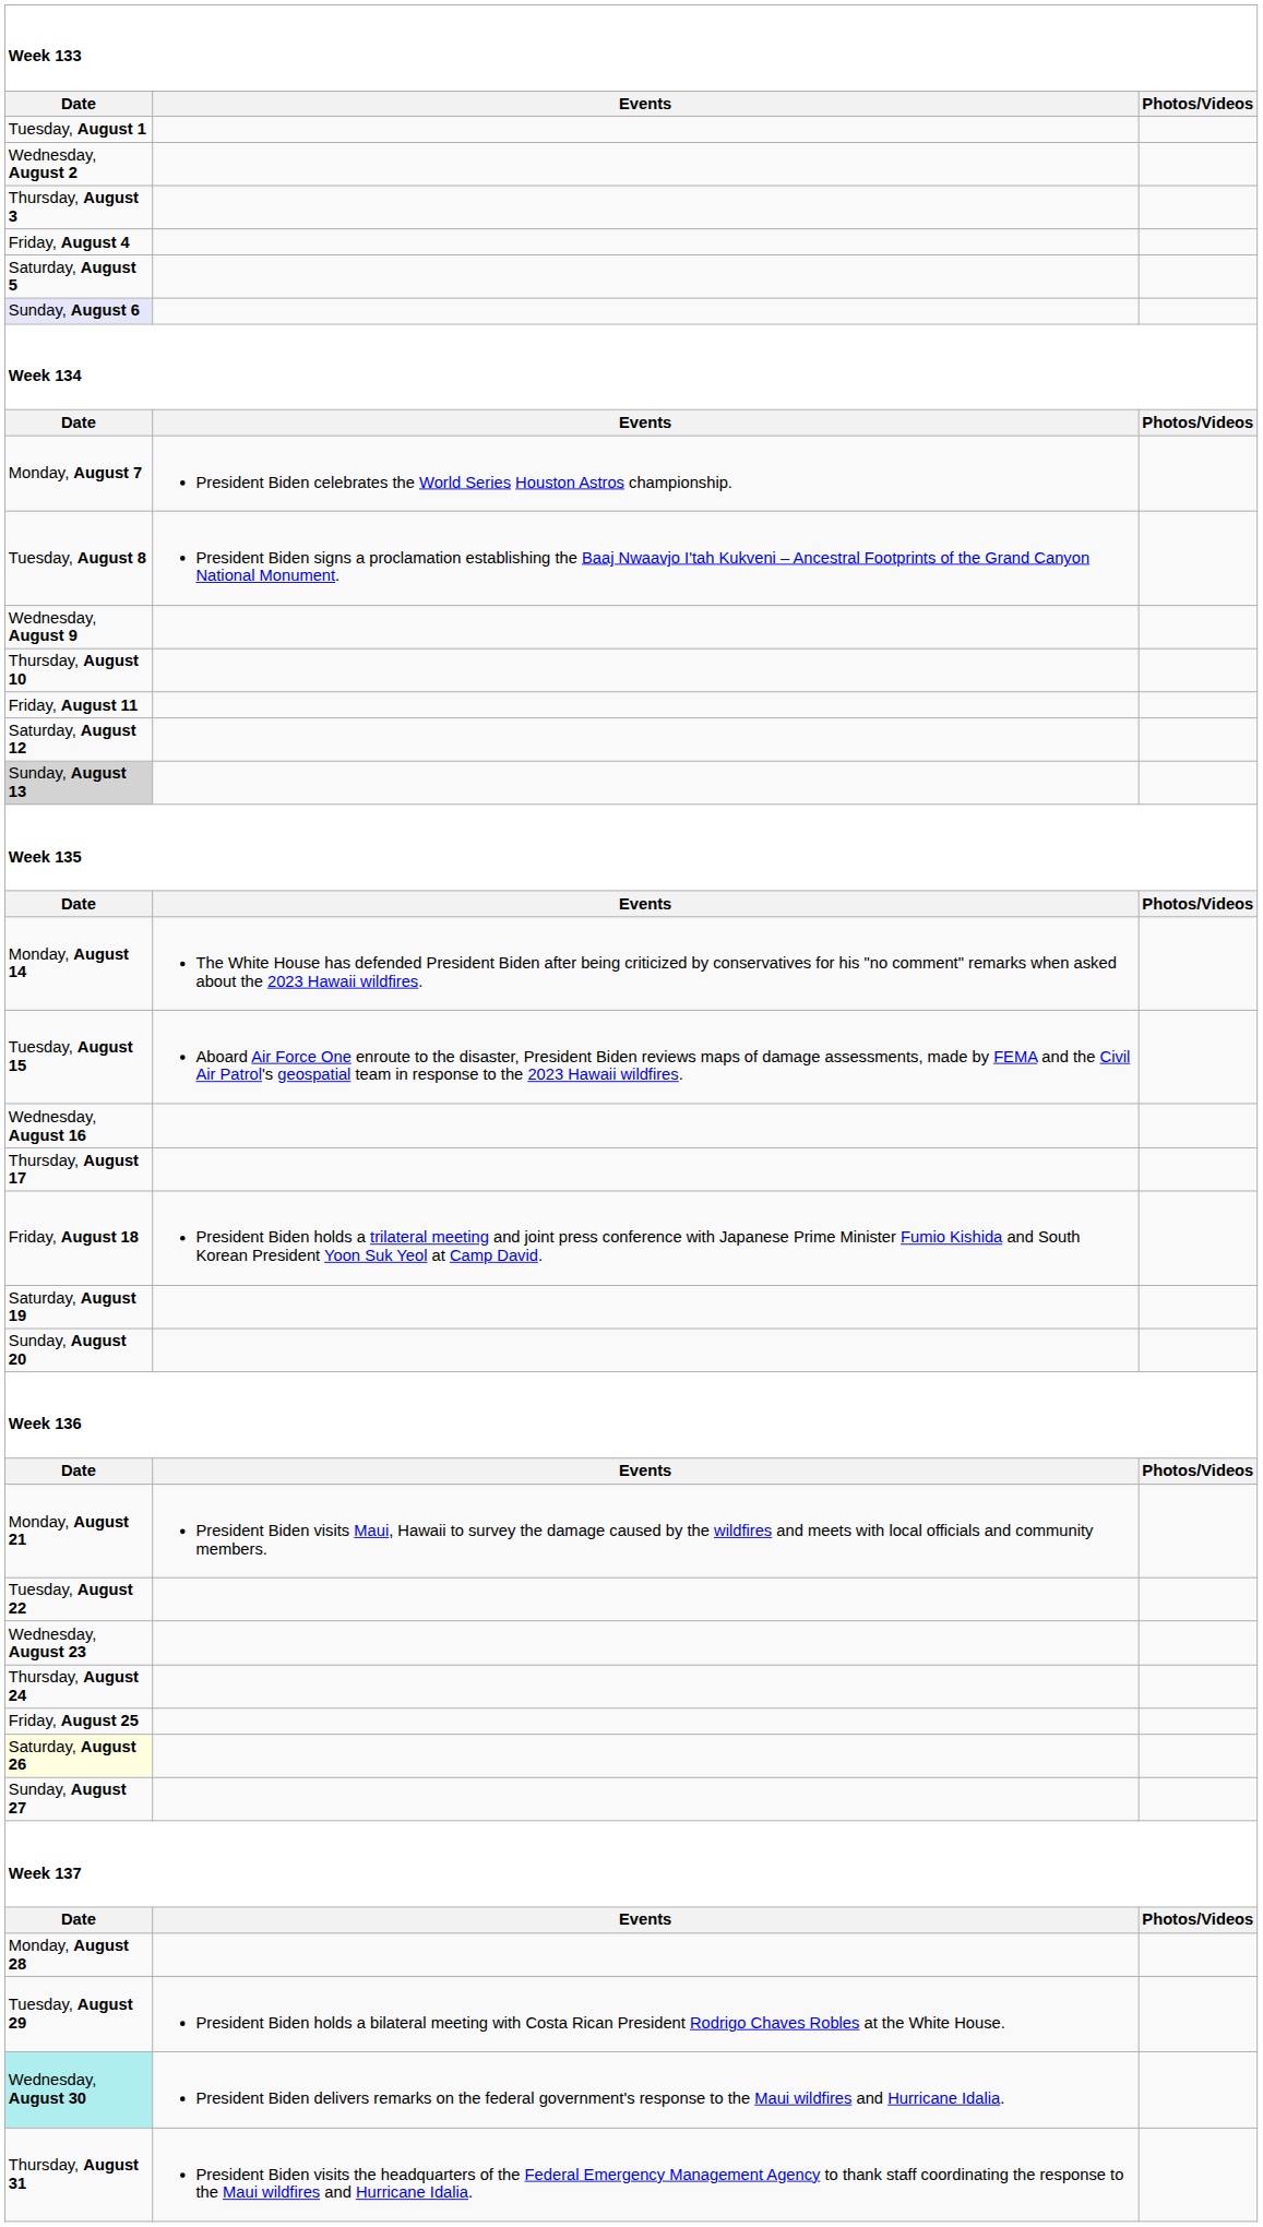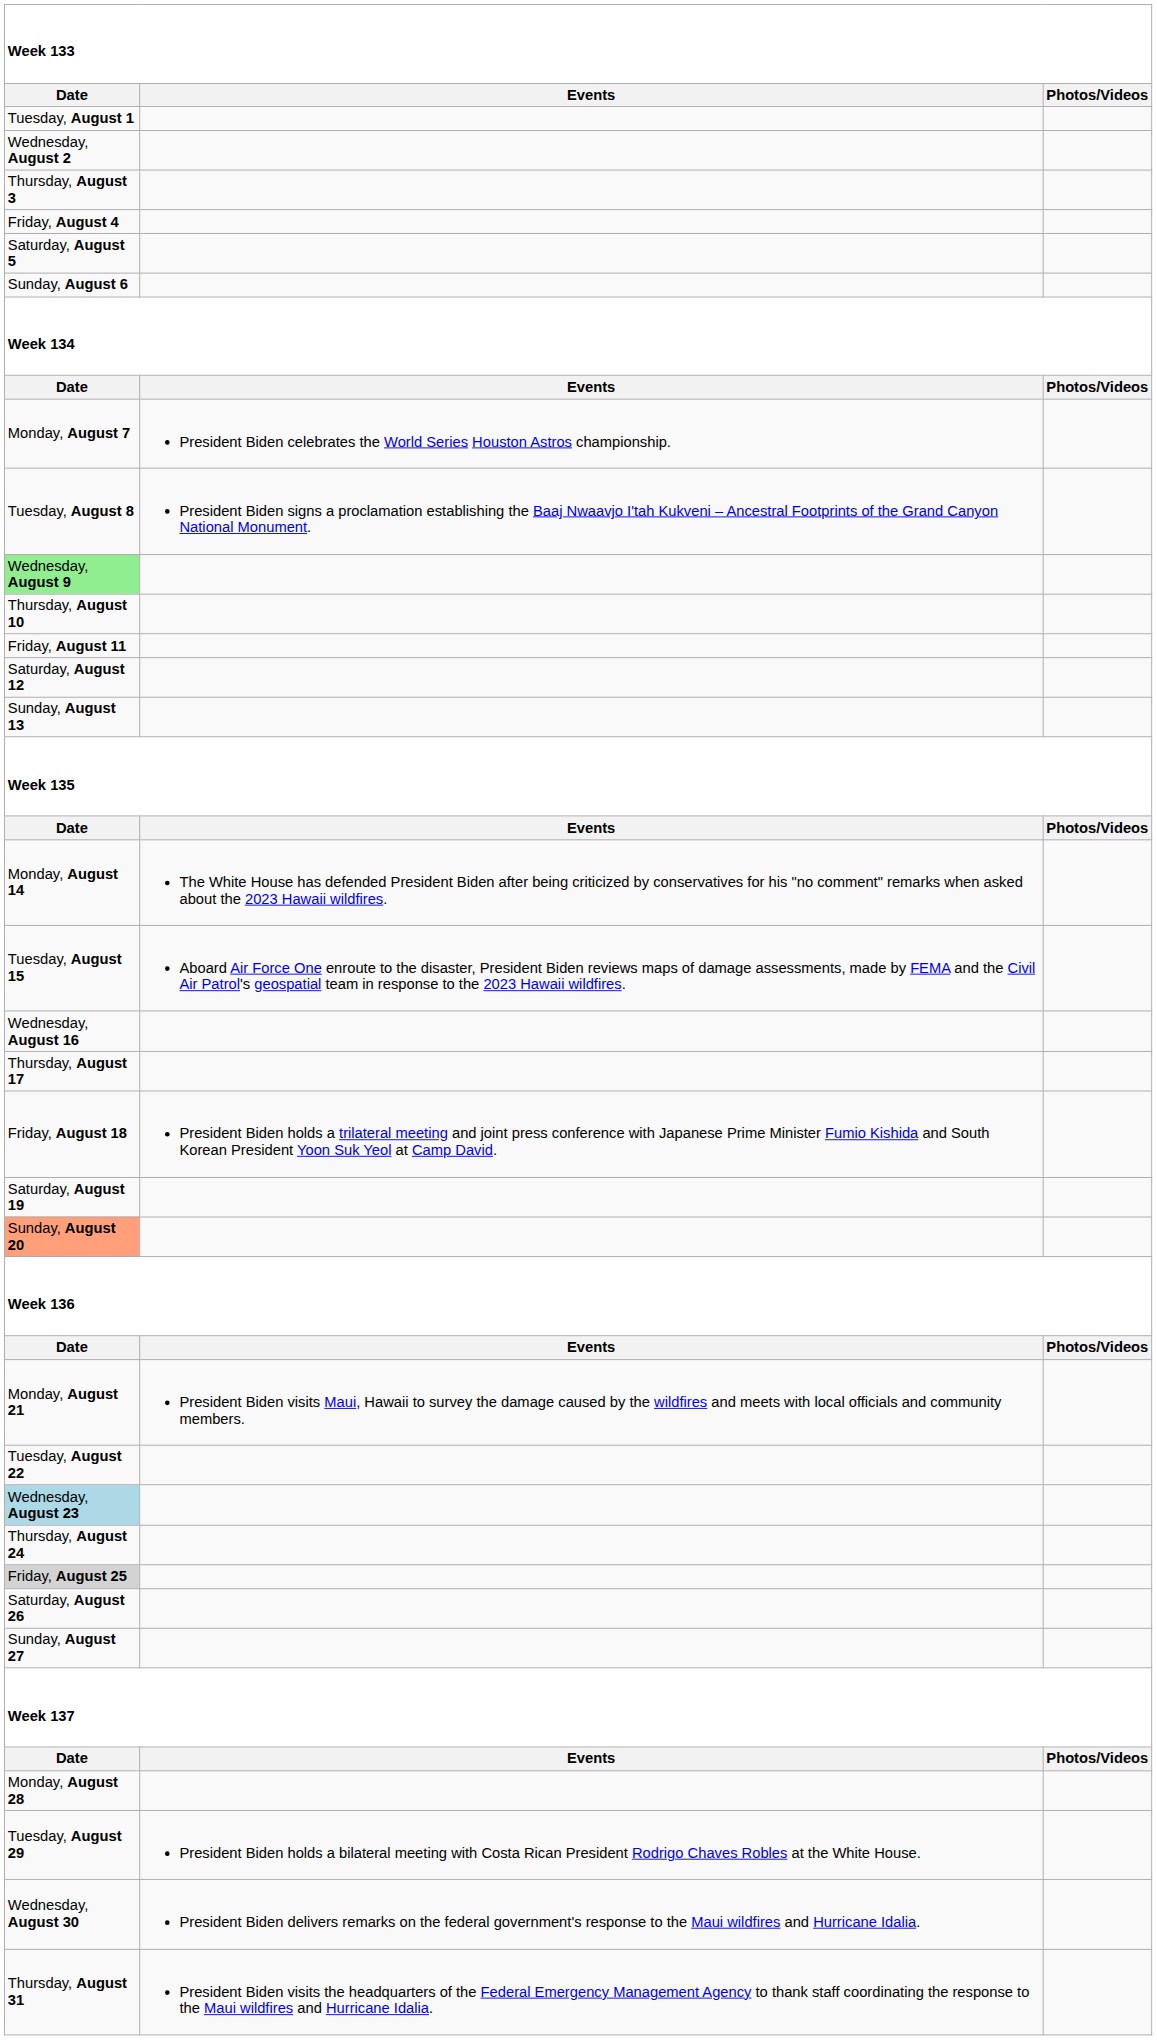Sunday, August 6 | column 1: lavender background -> no background
Wednesday, August 9 | column 1: no background -> lightgreen background
Sunday, August 13 | column 1: lightgrey background -> no background
Sunday, August 20 | column 1: no background -> lightsalmon background
Wednesday, August 23 | column 1: no background -> lightblue background
Friday, August 25 | column 1: no background -> lightgrey background
Saturday, August 26 | column 1: lightyellow background -> no background
Wednesday, August 30 | column 1: paleturquoise background -> no background
